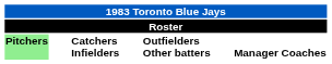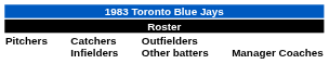Pitchers | column 1: lightgreen background -> no background
